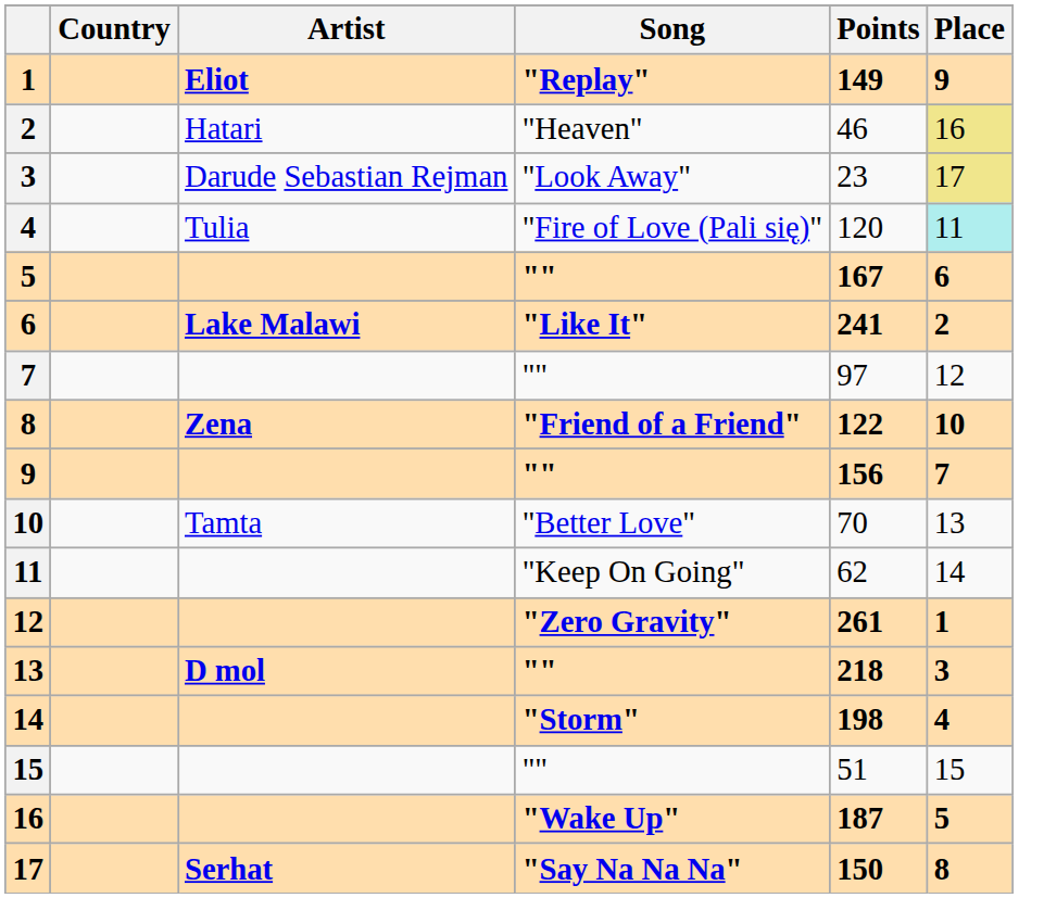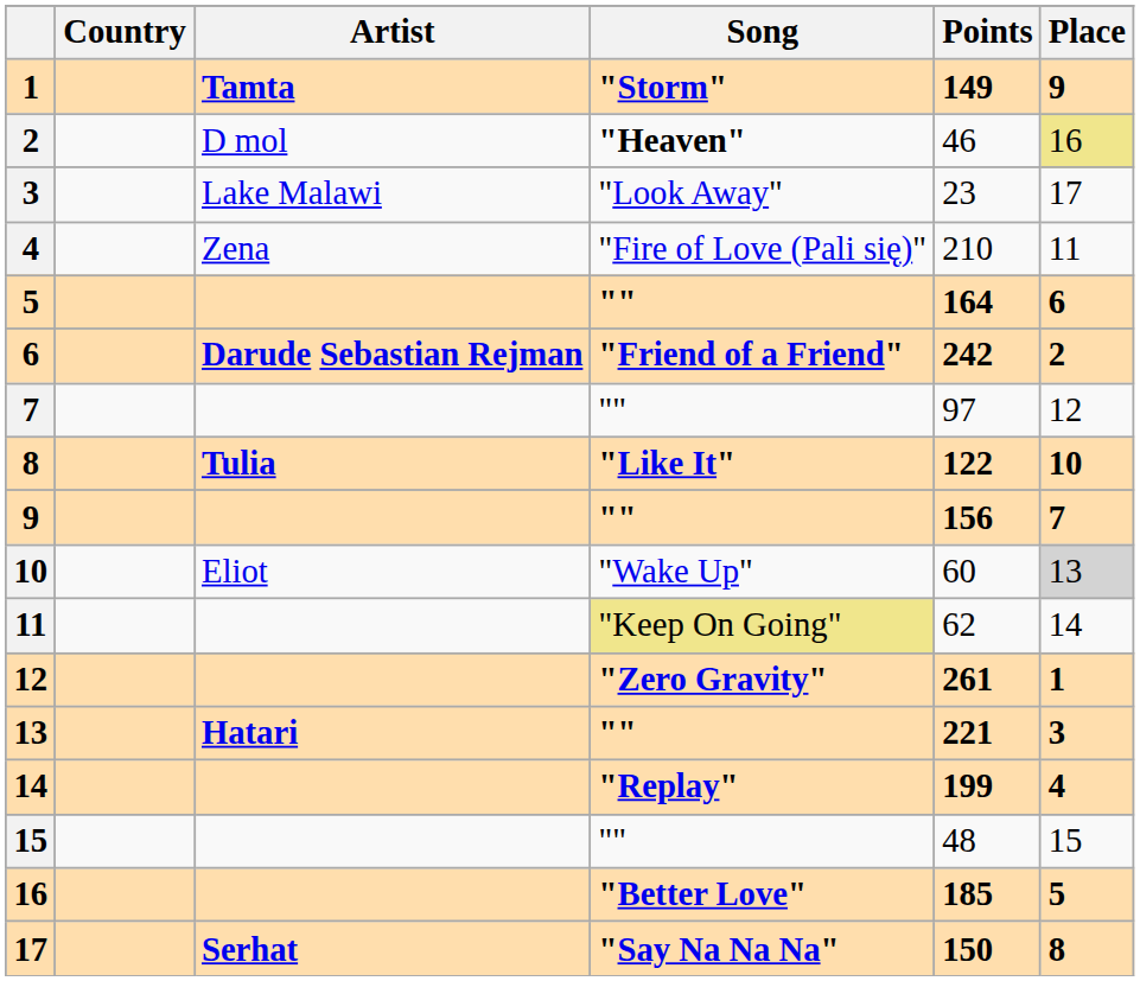row 2 | Artist: Eliot -> Tamta
row 2 | Song: "Replay" -> "Storm"
row 3 | Artist: Hatari -> D mol
row 3 | Song: normal -> bold
row 4 | Artist: Darude Sebastian Rejman -> Lake Malawi
row 4 | Place: khaki background -> no background
row 5 | Artist: Tulia -> Zena
row 5 | Points: 120 -> 210
row 5 | Place: paleturquoise background -> no background
row 6 | Points: 167 -> 164
row 7 | Artist: Lake Malawi -> Darude Sebastian Rejman
row 7 | Song: "Like It" -> "Friend of a Friend"
row 7 | Points: 241 -> 242
row 9 | Artist: Zena -> Tulia
row 9 | Song: "Friend of a Friend" -> "Like It"
row 11 | Artist: Tamta -> Eliot
row 11 | Song: "Better Love" -> "Wake Up"
row 11 | Points: 70 -> 60
row 11 | Place: no background -> lightgrey background
row 12 | Song: no background -> khaki background
row 14 | Artist: D mol -> Hatari
row 14 | Points: 218 -> 221
row 15 | Song: "Storm" -> "Replay"
row 15 | Points: 198 -> 199
row 16 | Points: 51 -> 48
row 17 | Song: "Wake Up" -> "Better Love"
row 17 | Points: 187 -> 185
